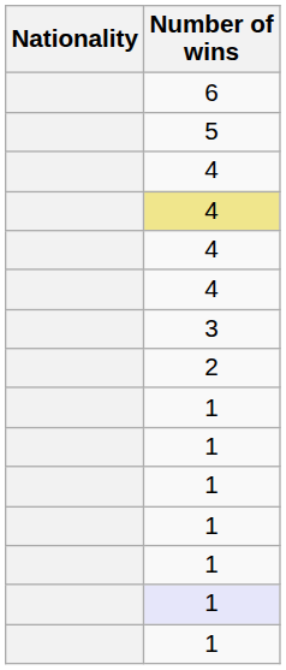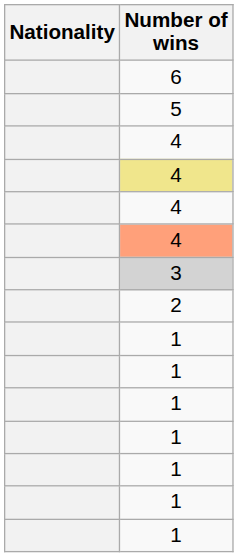row 7 | Number of wins: no background -> lightsalmon background
row 8 | Number of wins: no background -> lightgrey background
row 15 | Number of wins: lavender background -> no background
